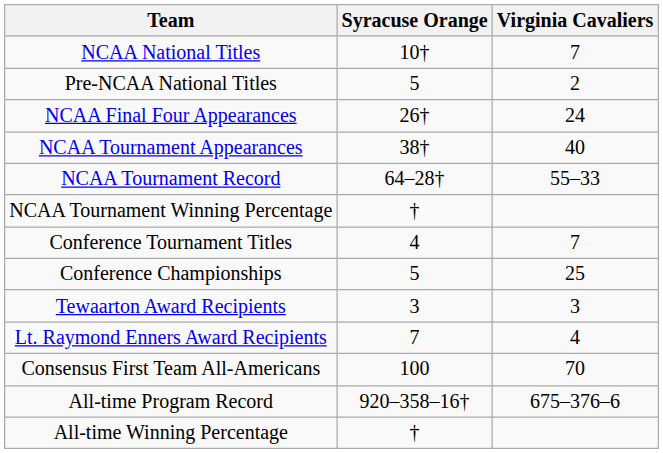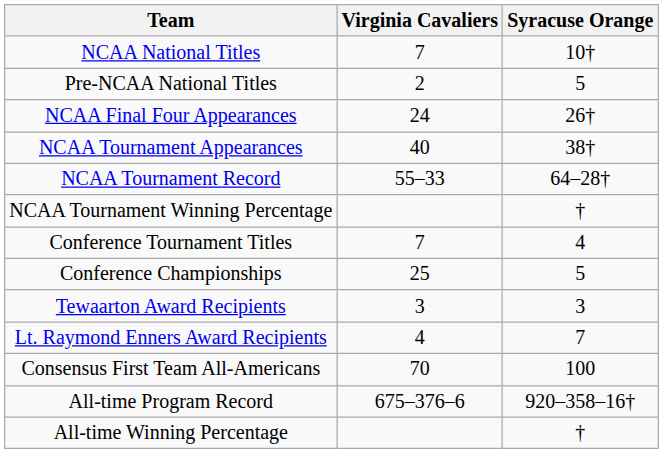columns swapped: Syracuse Orange <-> Virginia Cavaliers
